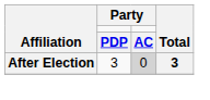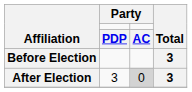+ row: Before Election | 3
